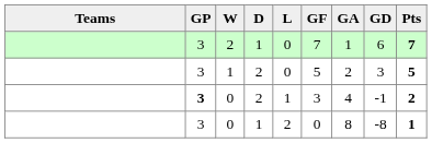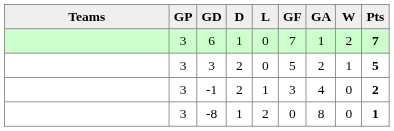columns swapped: W <-> GD
row 4 | GP: bold -> normal
